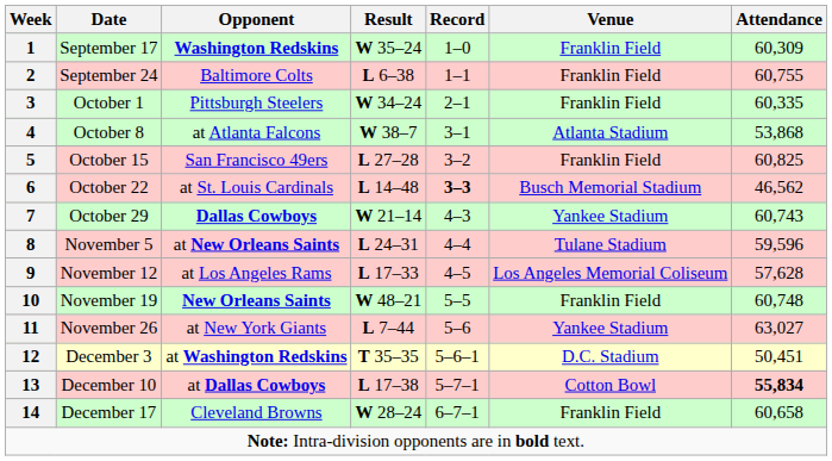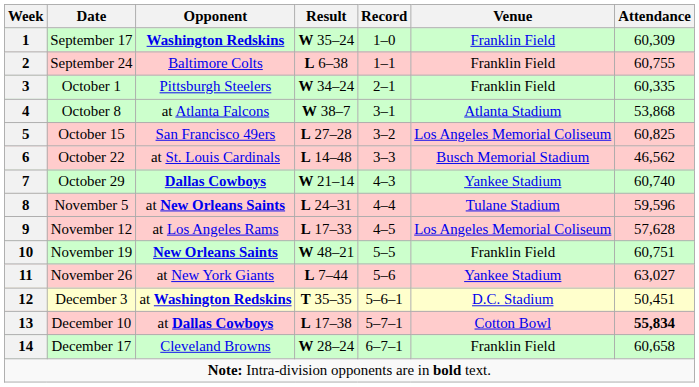5 | Venue: Franklin Field -> Los Angeles Memorial Coliseum
6 | Record: bold -> normal
7 | Attendance: 60,743 -> 60,740
10 | Attendance: 60,748 -> 60,751
